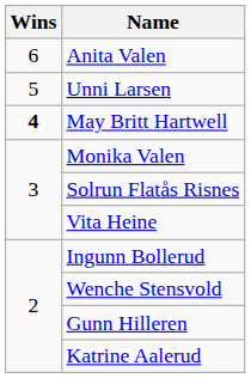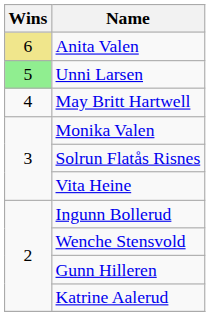Anita Valen | Wins: no background -> khaki background
Unni Larsen | Wins: no background -> lightgreen background
May Britt Hartwell | Wins: bold -> normal
